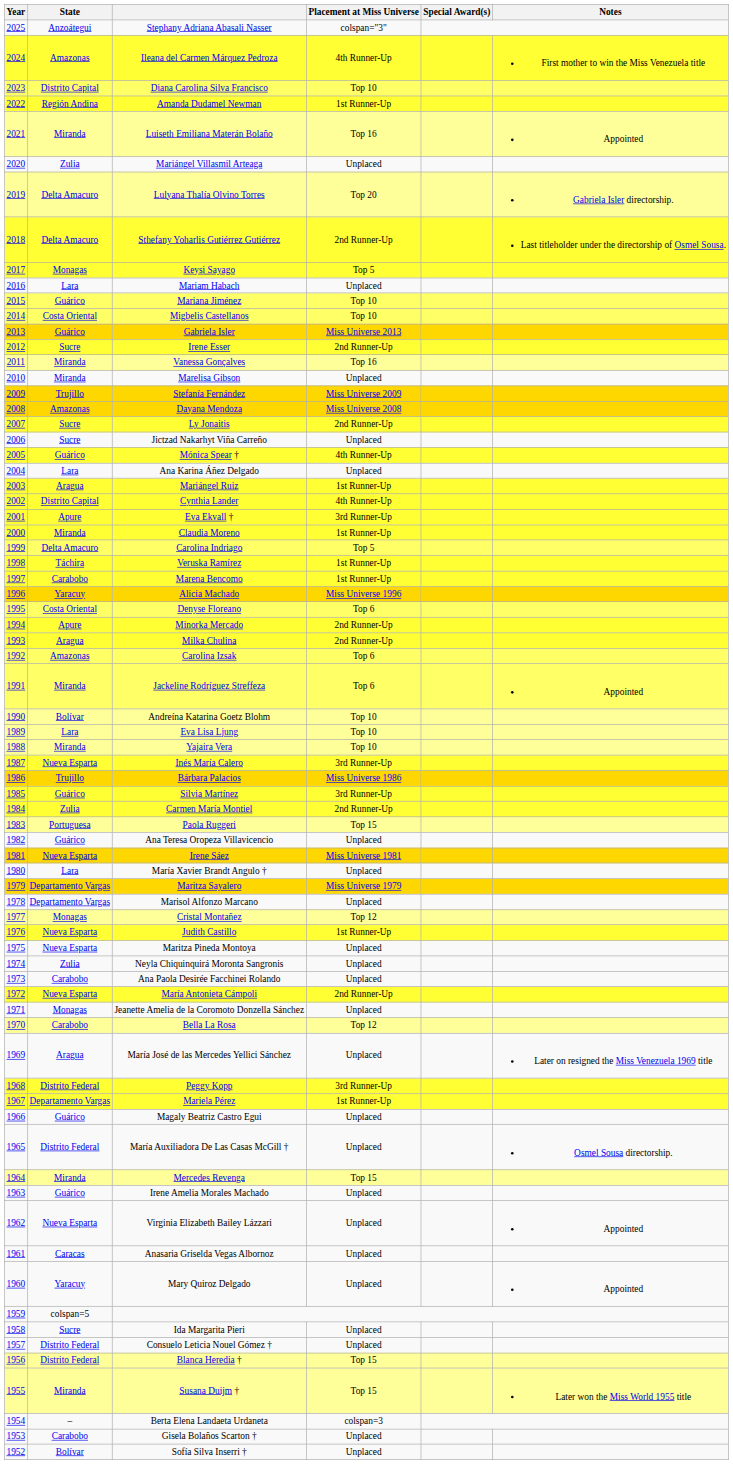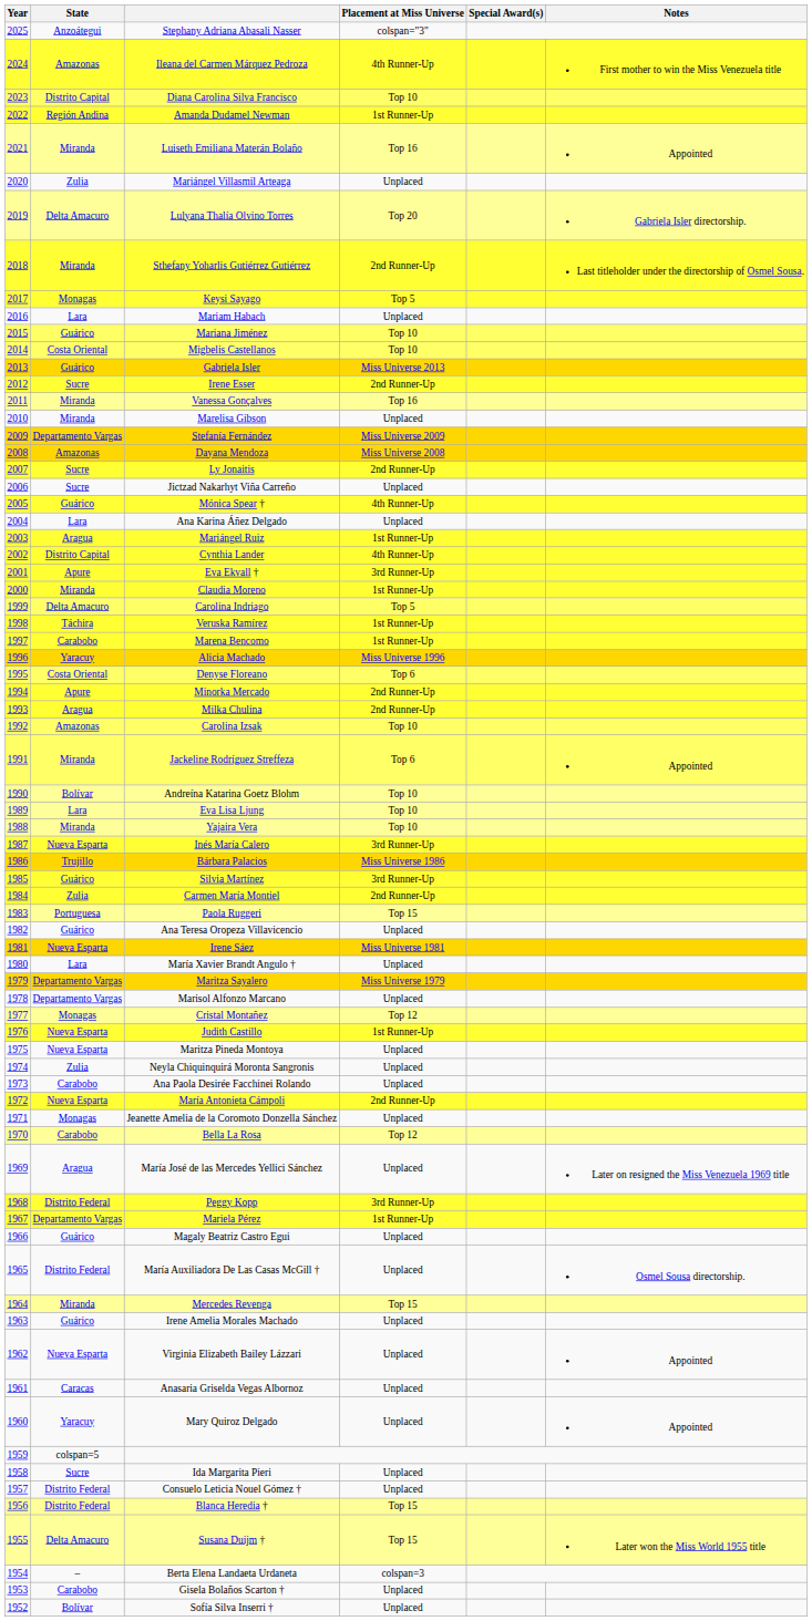Sthefany Yoharlis Gutiérrez Gutiérrez | State: Delta Amacuro -> Miranda
Stefanía Fernández | State: Trujillo -> Departamento Vargas
Carolina Izsak | Placement at Miss Universe: Top 6 -> Top 10
Susana Duijm † | State: Miranda -> Delta Amacuro
